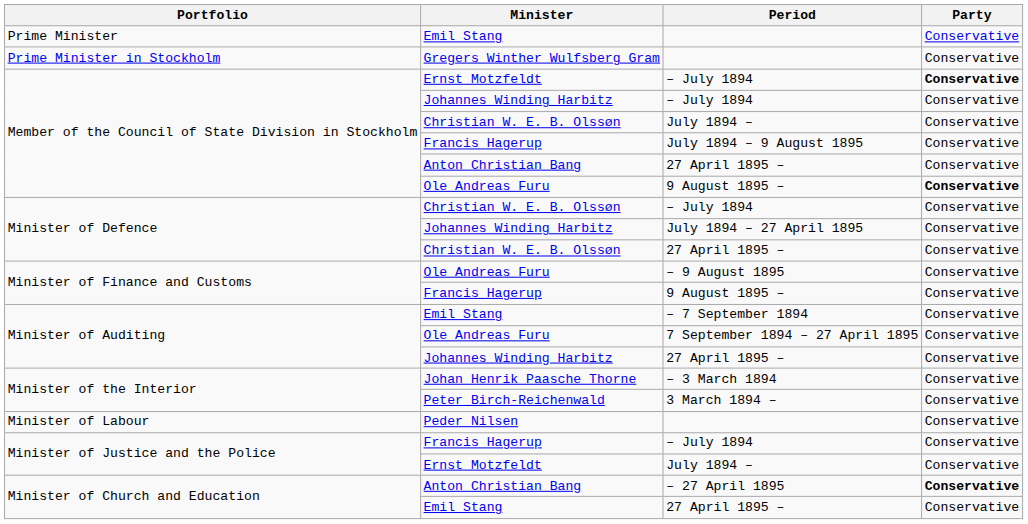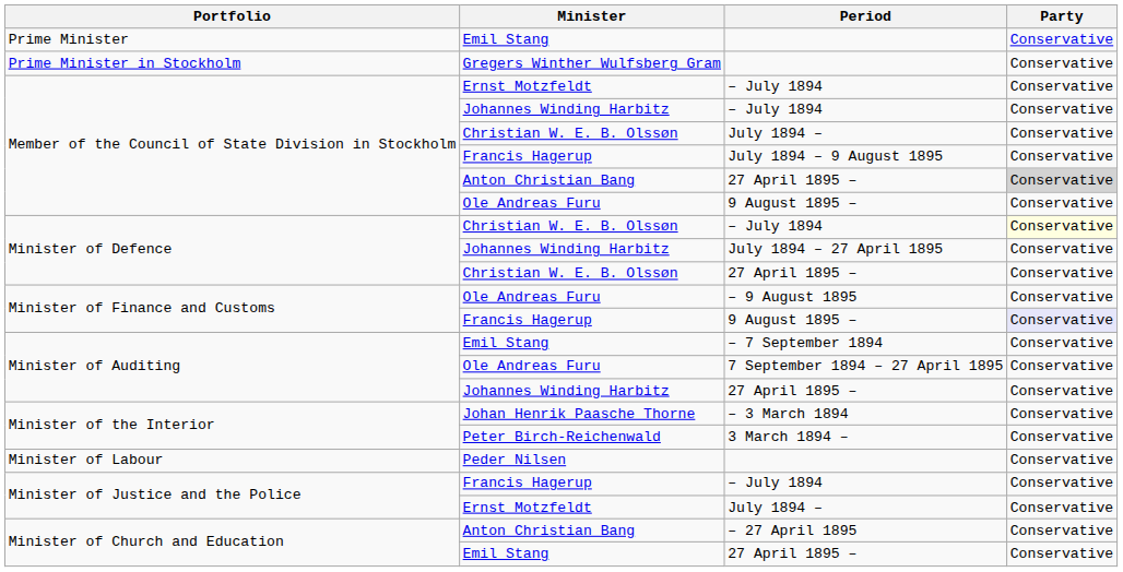Ernst Motzfeldt / – July 1894 | Party: bold -> normal
Anton Christian Bang / 27 April 1895 – | Party: no background -> lightgrey background
Ole Andreas Furu / 9 August 1895 – | Party: bold -> normal
Christian W. E. B. Olssøn / – July 1894 | Party: no background -> lightyellow background
Francis Hagerup / 9 August 1895 – | Party: no background -> lavender background
– 27 April 1895 | Party: bold -> normal
